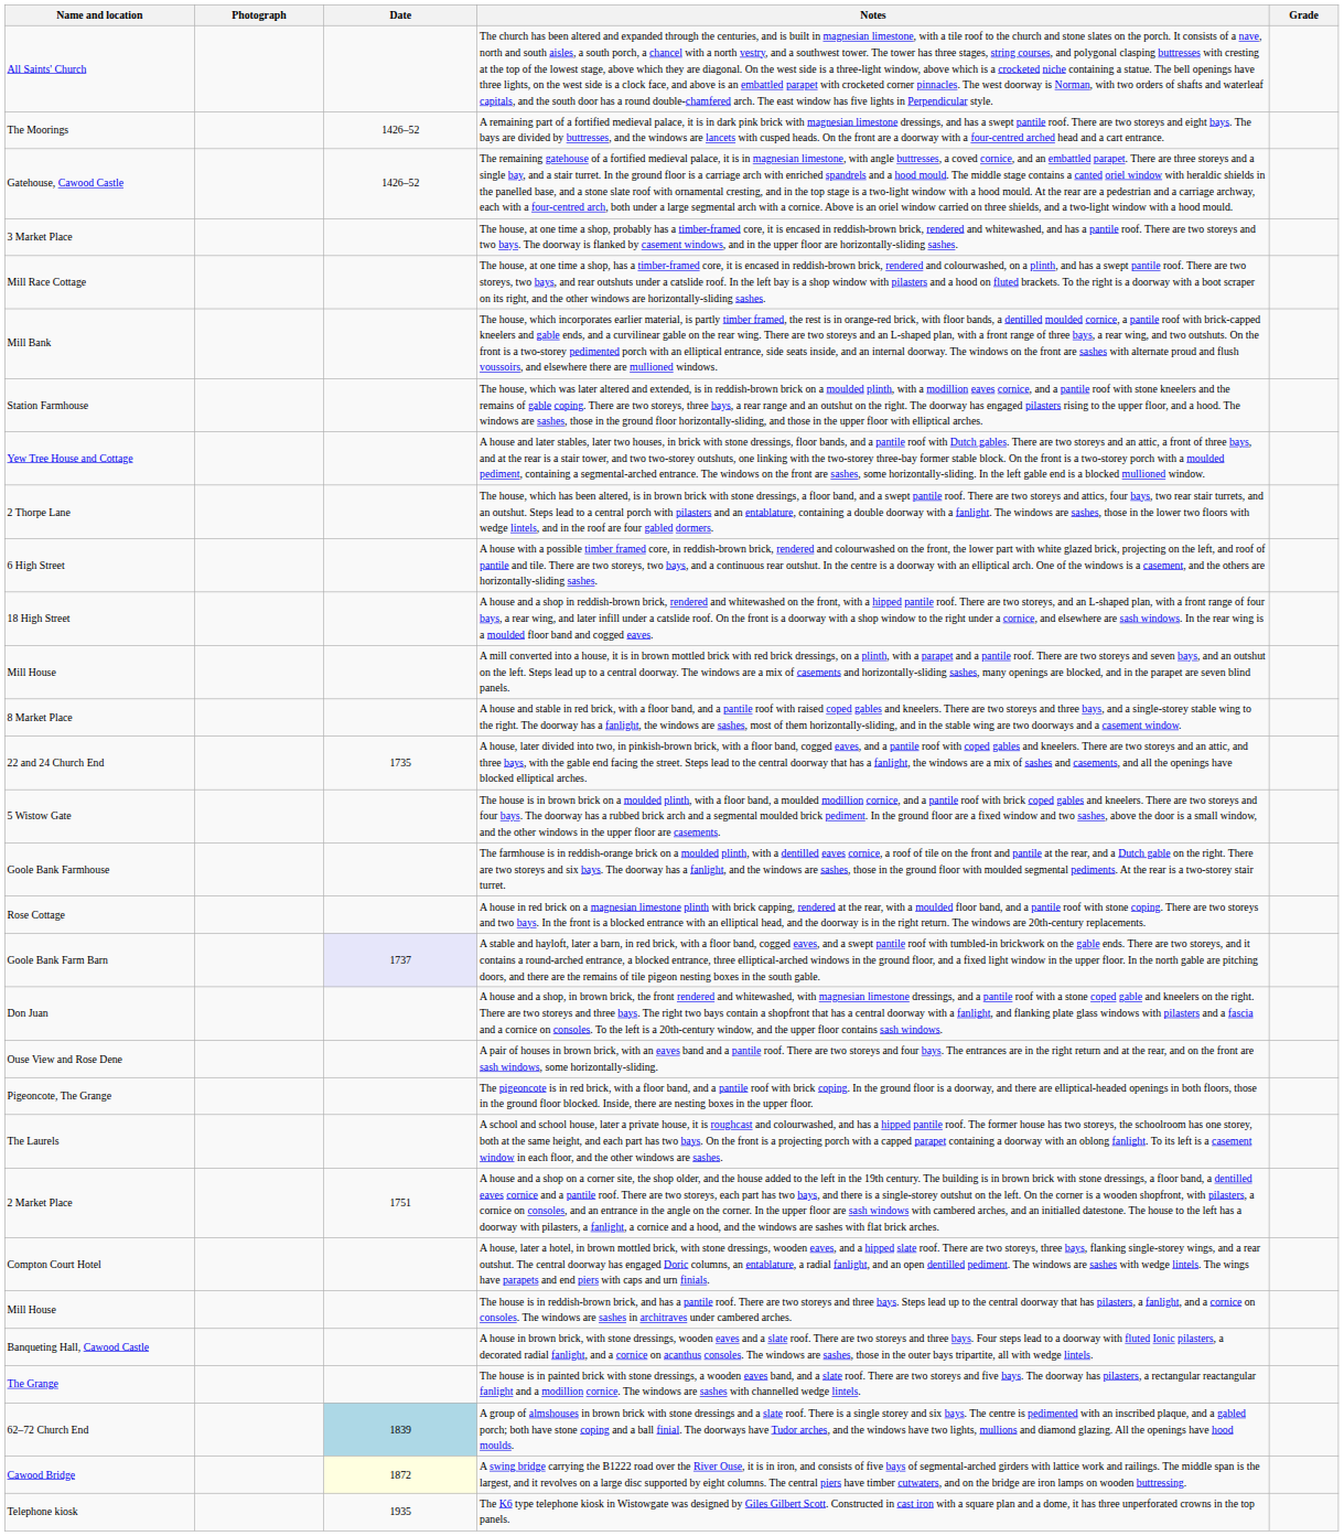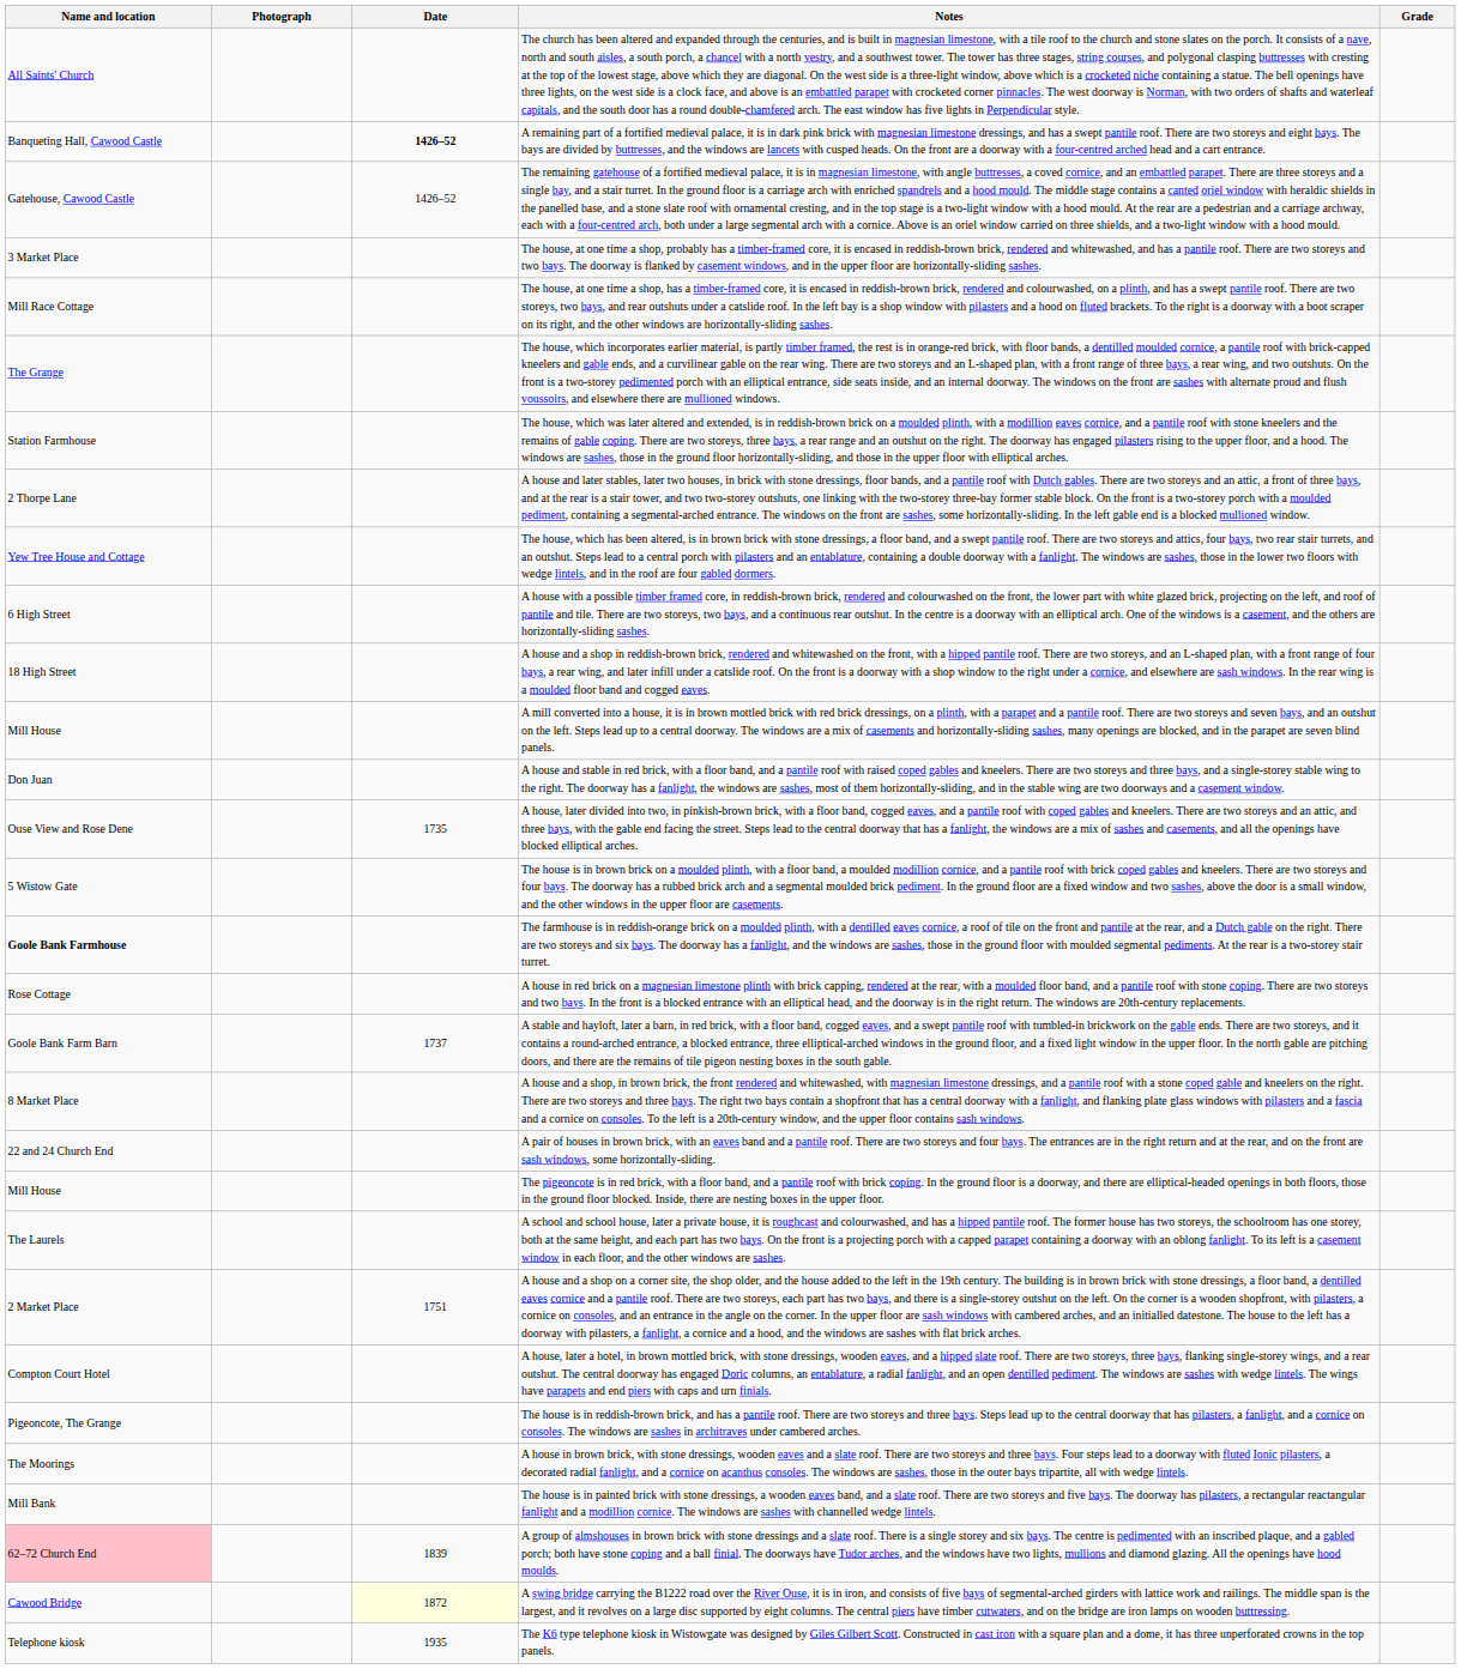row 3 | Name and location: The Moorings -> Banqueting Hall, Cawood Castle
row 3 | Date: normal -> bold
row 7 | Name and location: Mill Bank -> The Grange
row 9 | Name and location: Yew Tree House and Cottage -> 2 Thorpe Lane
row 10 | Name and location: 2 Thorpe Lane -> Yew Tree House and Cottage
row 14 | Name and location: 8 Market Place -> Don Juan
row 15 | Name and location: 22 and 24 Church End -> Ouse View and Rose Dene
row 17 | Name and location: normal -> bold
row 19 | Date: lavender background -> no background
row 20 | Name and location: Don Juan -> 8 Market Place
row 21 | Name and location: Ouse View and Rose Dene -> 22 and 24 Church End
row 22 | Name and location: Pigeoncote, The Grange -> Mill House
row 26 | Name and location: Mill House -> Pigeoncote, The Grange
row 27 | Name and location: Banqueting Hall, Cawood Castle -> The Moorings
row 28 | Name and location: The Grange -> Mill Bank
row 29 | Name and location: no background -> pink background
row 29 | Date: lightblue background -> no background
